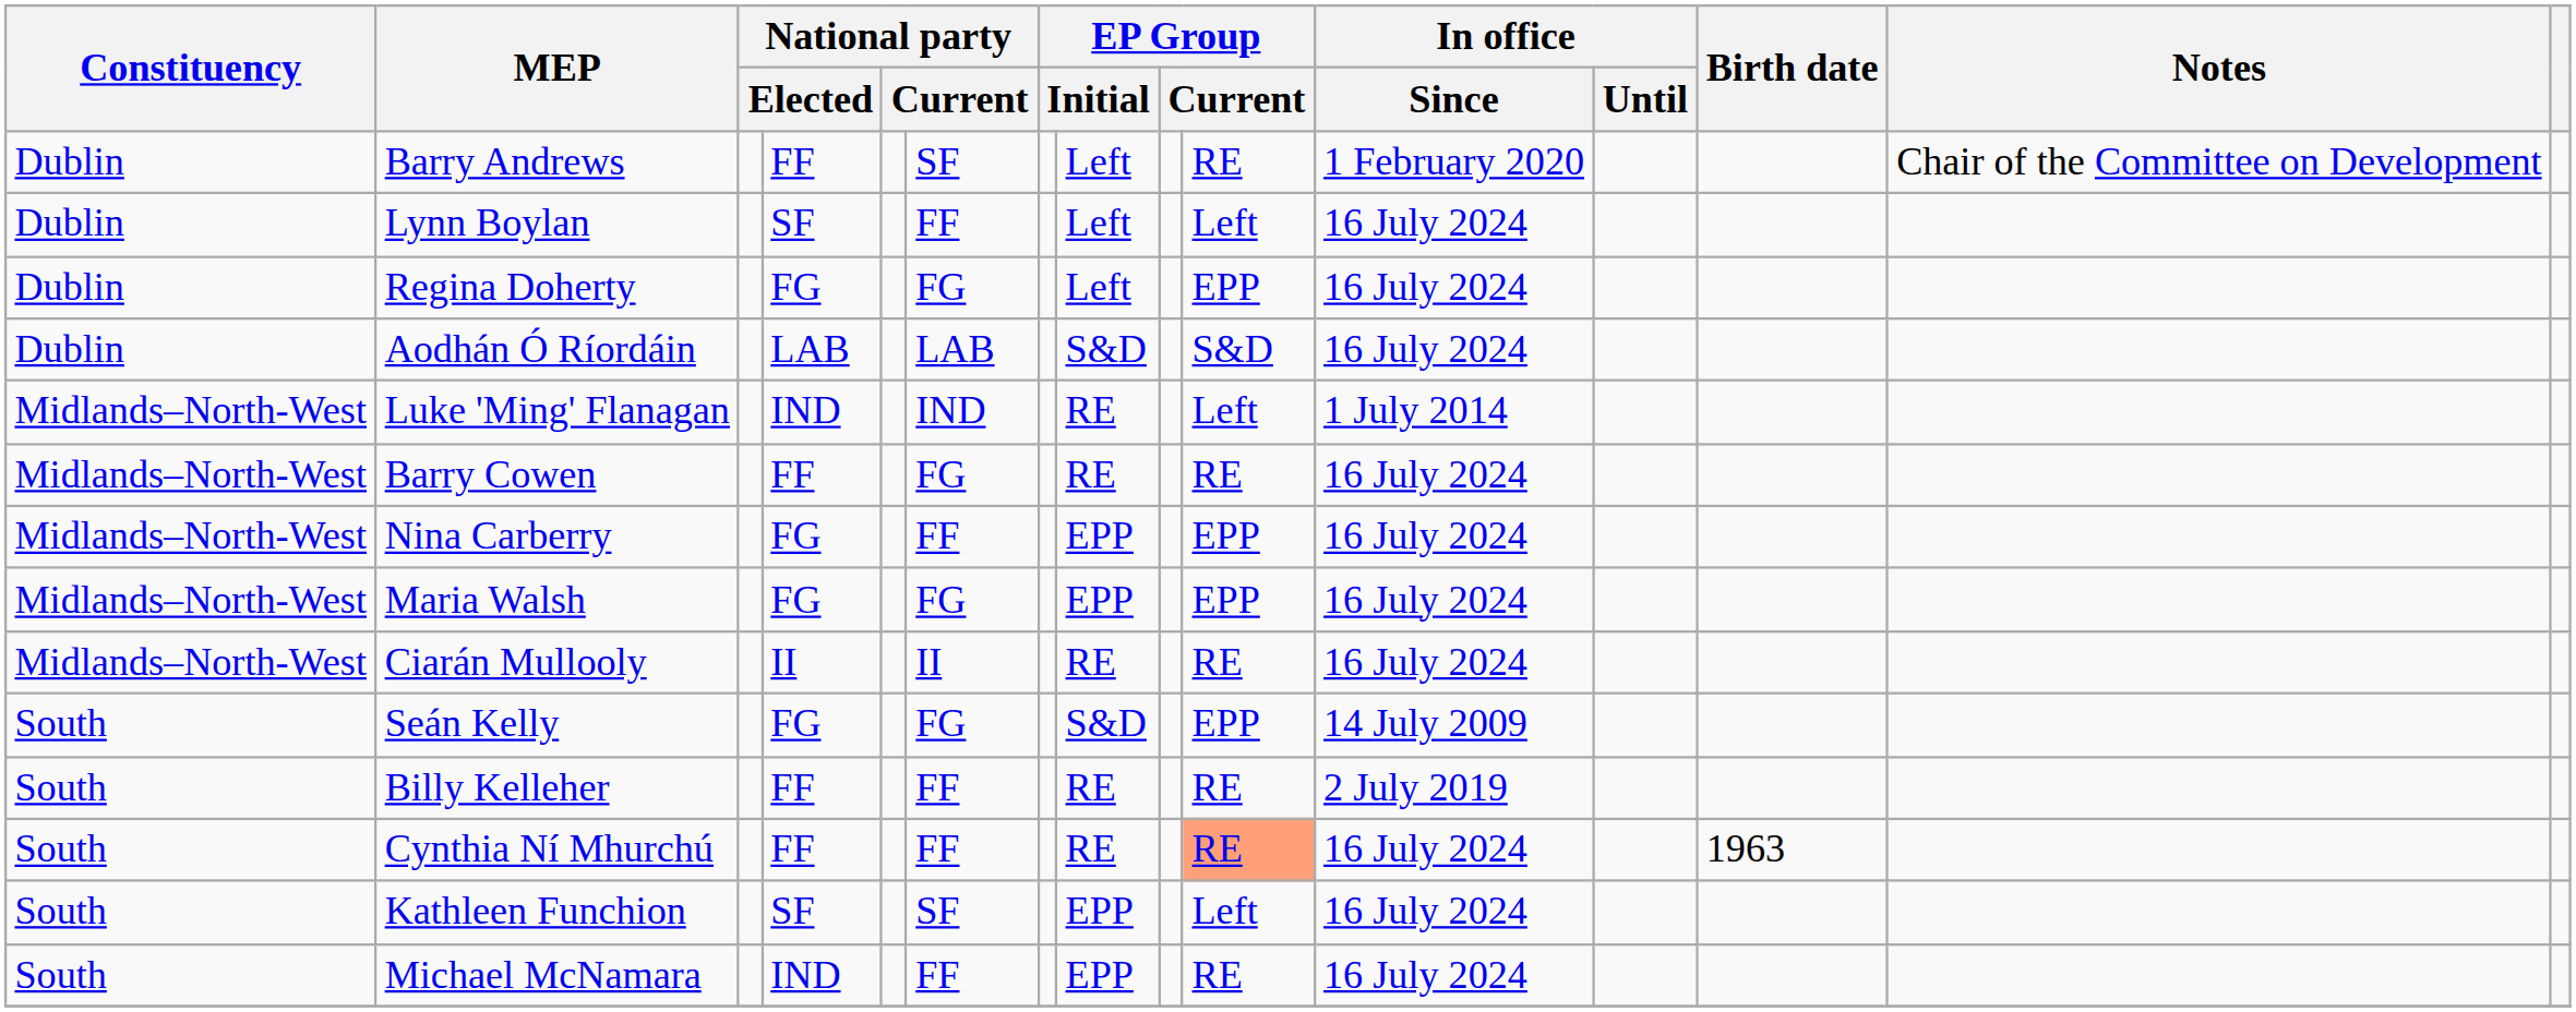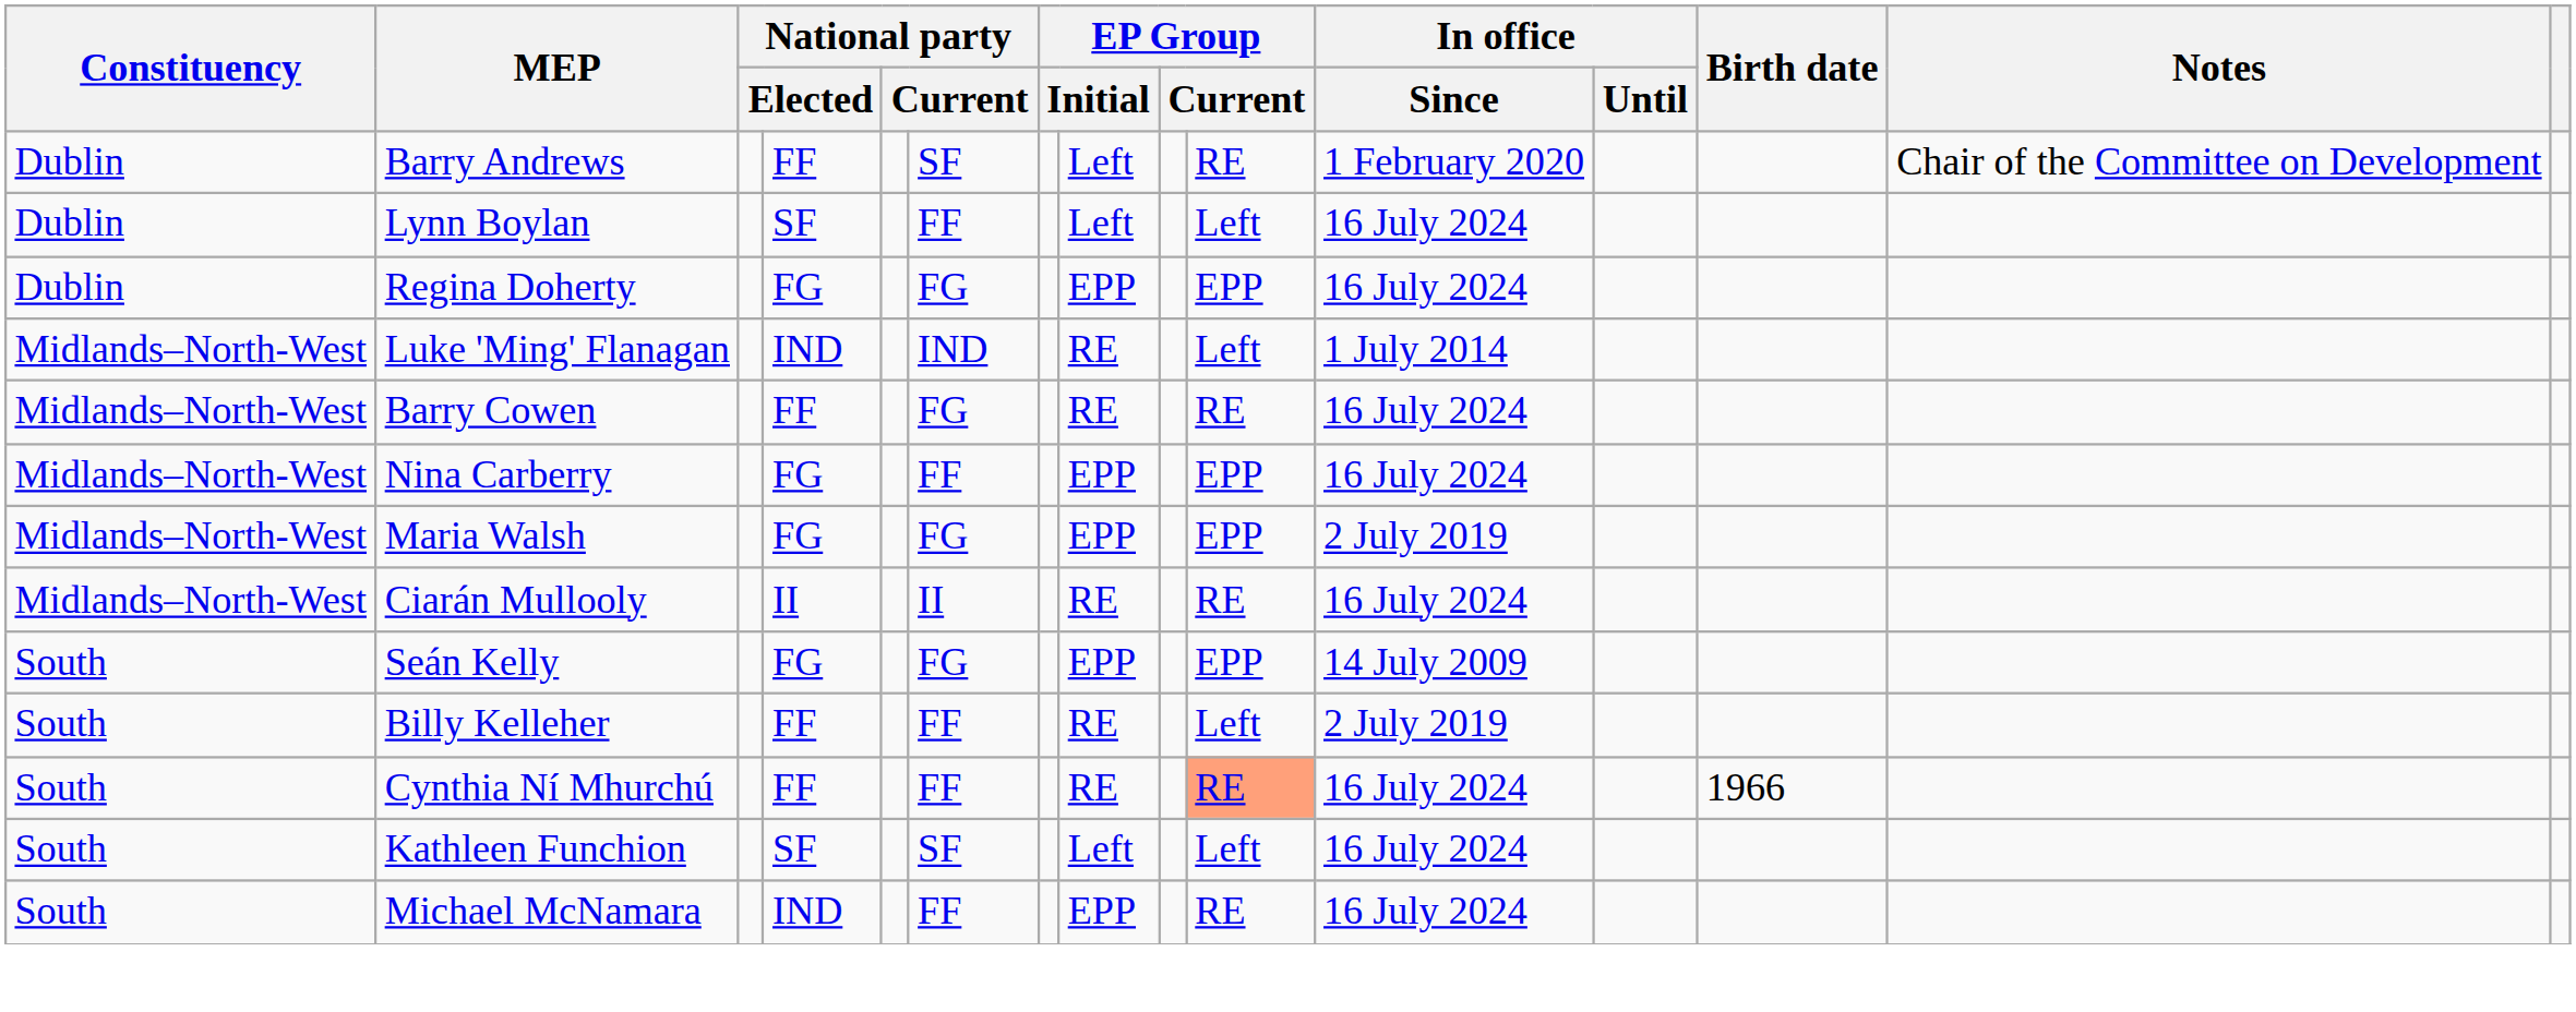Regina Doherty | column 8: Left -> EPP
- row: Dublin | Aodhán Ó Ríordáin | LAB | LAB | S&D | S&D | 16 July 2024
Maria Walsh | In office / Since: 16 July 2024 -> 2 July 2019
Seán Kelly | column 8: S&D -> EPP
Billy Kelleher | column 10: RE -> Left
Cynthia Ní Mhurchú | Birth date: 1963 -> 1966
Kathleen Funchion | column 8: EPP -> Left
